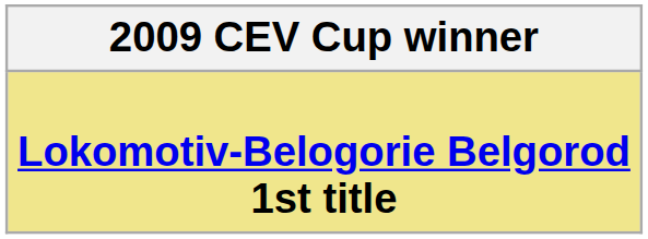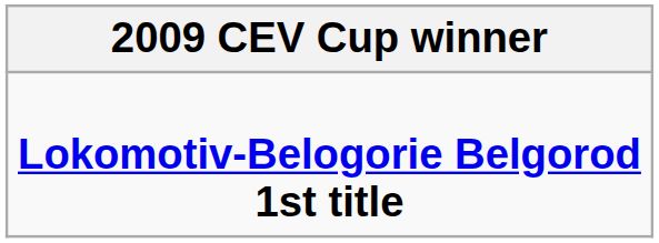row 2 | column 1: khaki background -> no background
